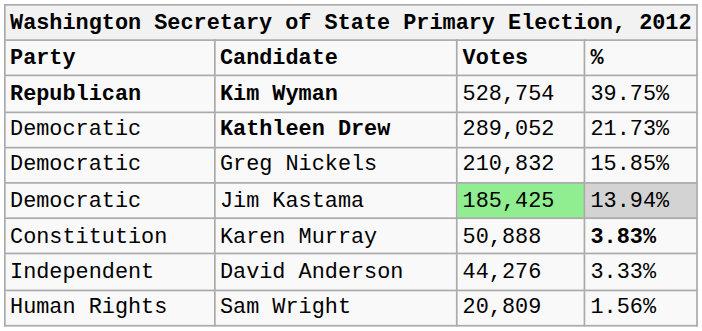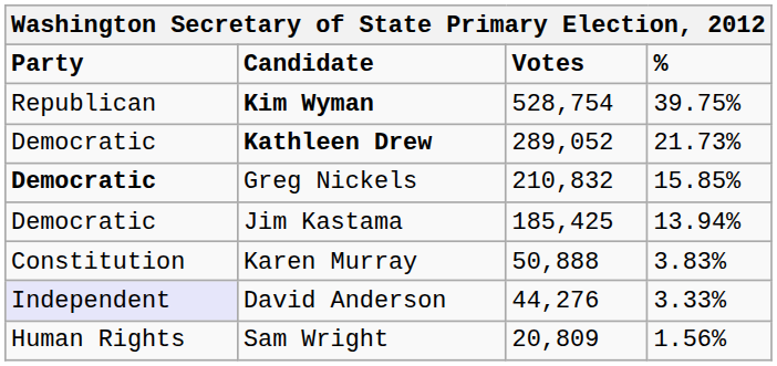Kim Wyman | Party: bold -> normal
Greg Nickels | Party: normal -> bold
Jim Kastama | Votes: lightgreen background -> no background
Jim Kastama | %: lightgrey background -> no background
Karen Murray | %: bold -> normal
David Anderson | Party: no background -> lavender background
